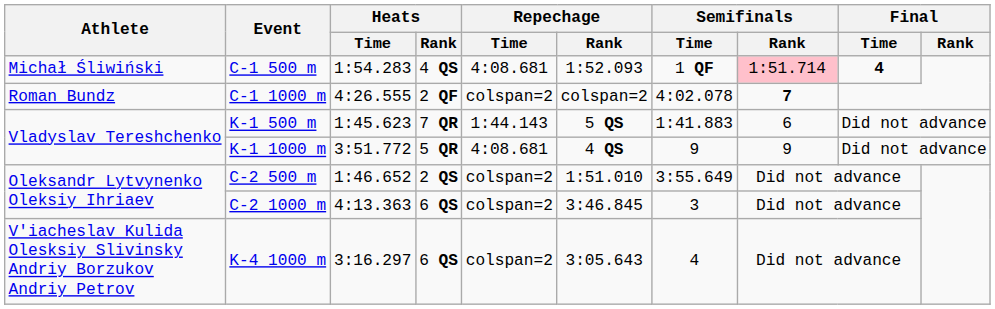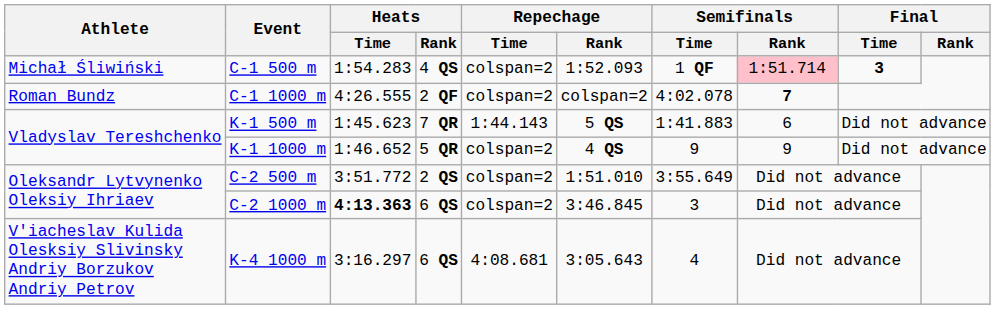C-1 500 m | Repechage / Time: 4:08.681 -> colspan=2
C-1 500 m | Final / Time: 4 -> 3
K-1 1000 m | Heats / Time: 3:51.772 -> 1:46.652
K-1 1000 m | Repechage / Time: 4:08.681 -> colspan=2
C-2 500 m | Heats / Time: 1:46.652 -> 3:51.772
C-2 1000 m | Heats / Time: normal -> bold
K-4 1000 m | Repechage / Time: colspan=2 -> 4:08.681
